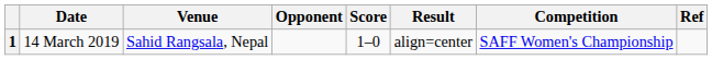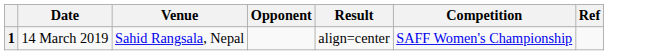- column: Score | 1–0
